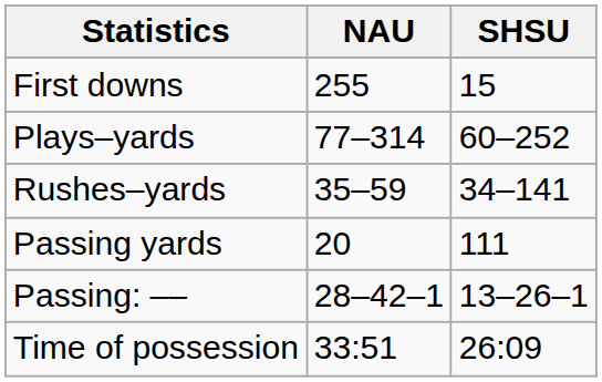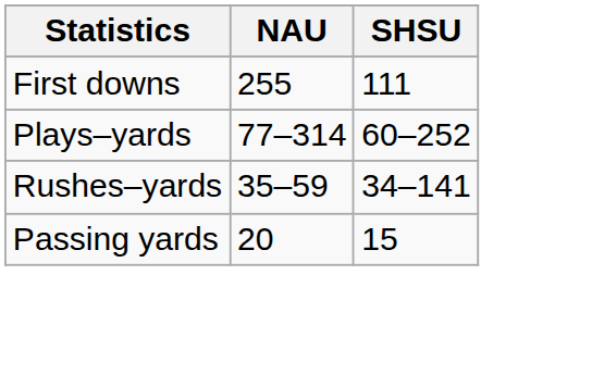First downs | SHSU: 15 -> 111
Passing yards | SHSU: 111 -> 15
- row: Passing: –– | 28–42–1 | 13–26–1
- row: Time of possession | 33:51 | 26:09
